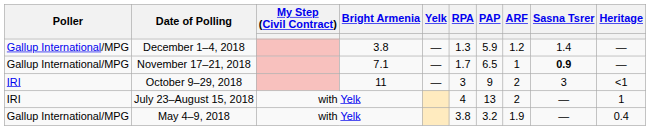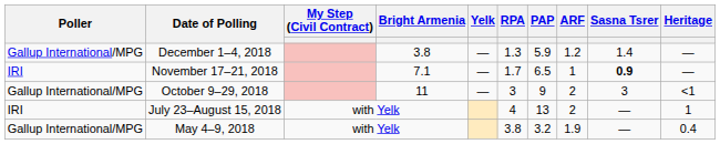November 17–21, 2018 | Poller: Gallup International/MPG -> IRI
October 9–29, 2018 | Poller: IRI -> Gallup International/MPG
